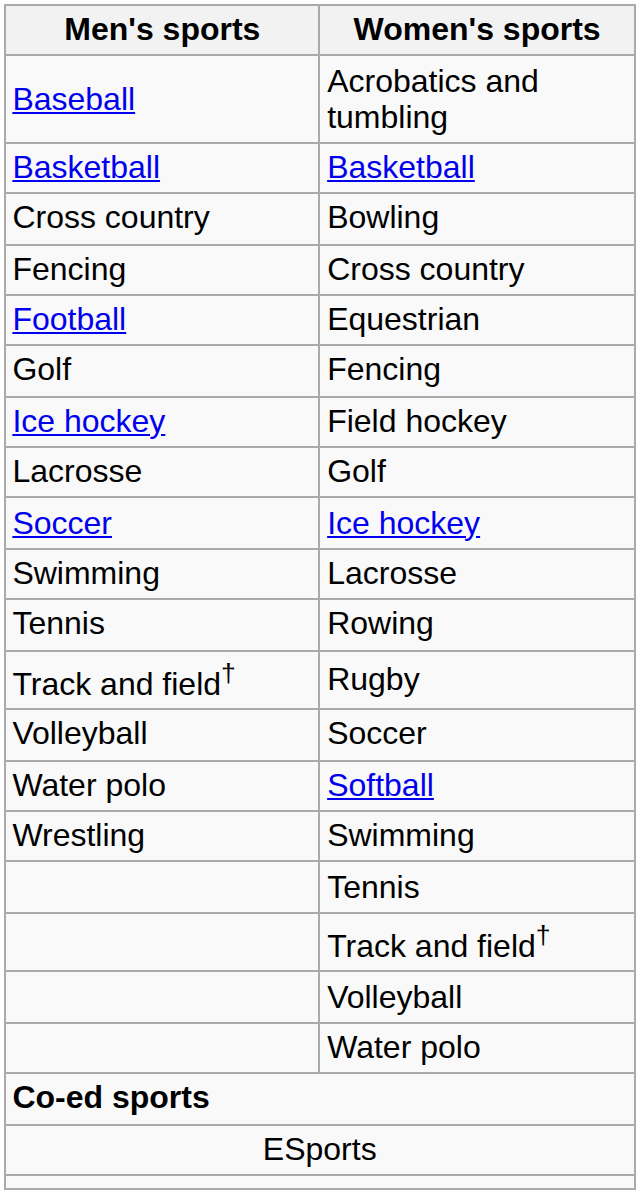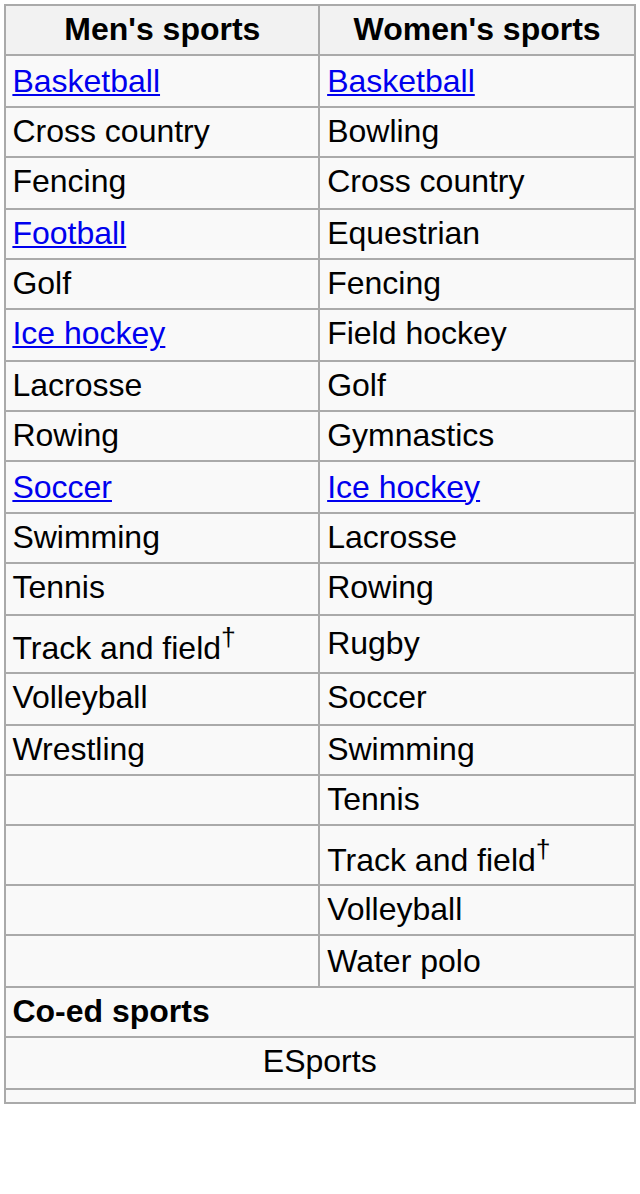- row: Baseball | Acrobatics and tumbling
+ row: Rowing | Gymnastics
- row: Water polo | Softball
